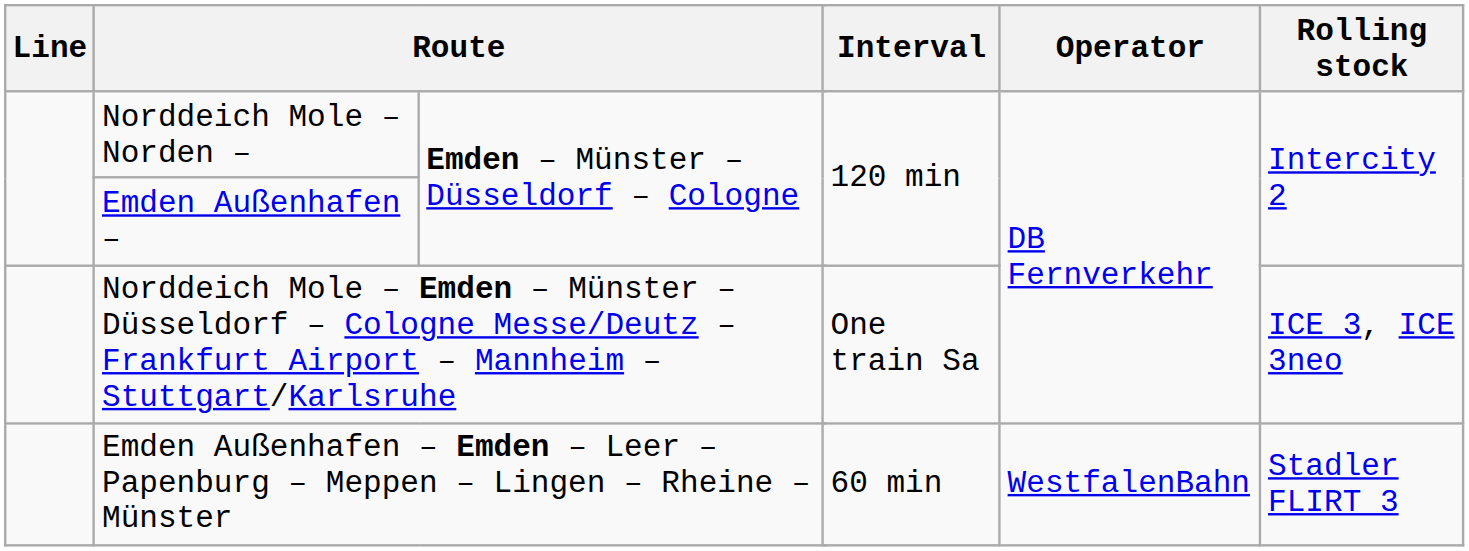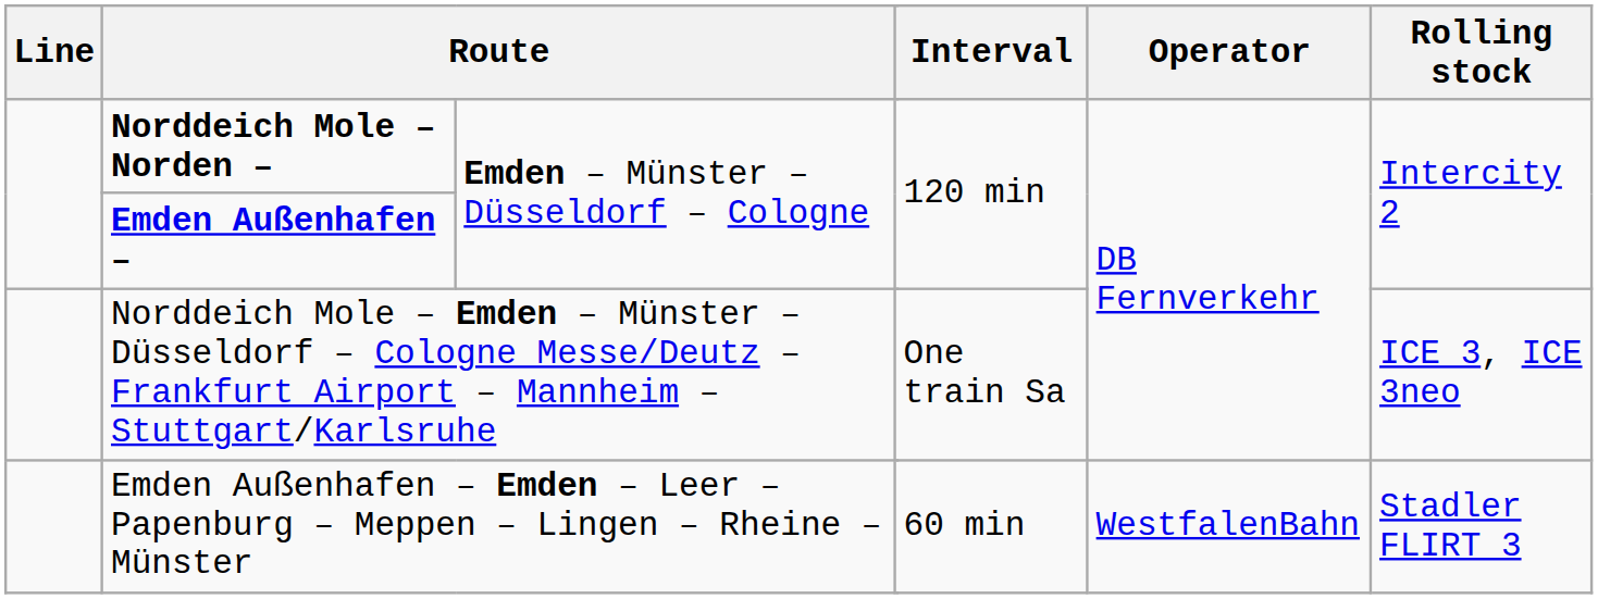Norddeich Mole – Norden – | column 2: normal -> bold
Emden Außenhafen – | column 2: normal -> bold
